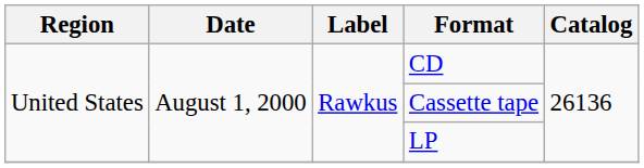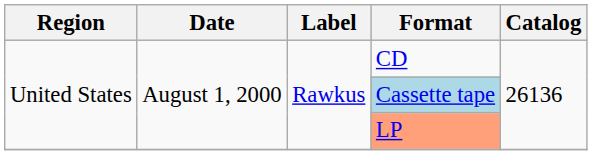Cassette tape | Format: no background -> lightblue background
LP | Format: no background -> lightsalmon background
